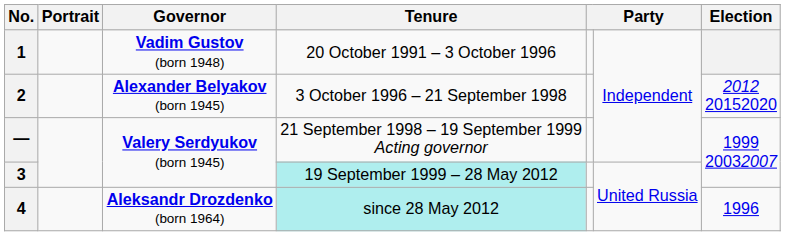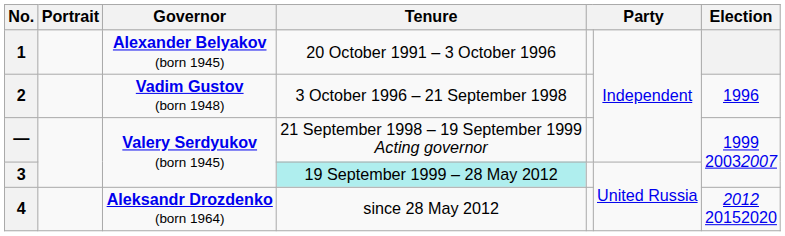1 | Governor: Vadim Gustov (born 1948) -> Alexander Belyakov (born 1945)
2 | Governor: Alexander Belyakov (born 1945) -> Vadim Gustov (born 1948)
2 | Election: 2012 20152020 -> 1996
4 | Tenure: paleturquoise background -> no background
4 | Election: 1996 -> 2012 20152020
